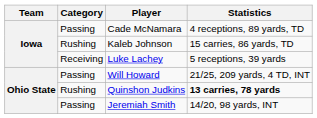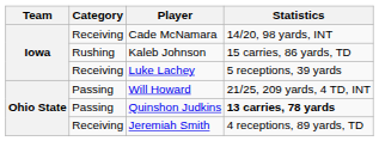Cade McNamara | Category: Passing -> Receiving
Cade McNamara | Statistics: 4 receptions, 89 yards, TD -> 14/20, 98 yards, INT
Quinshon Judkins | Category: Rushing -> Passing
Jeremiah Smith | Category: Passing -> Receiving
Jeremiah Smith | Statistics: 14/20, 98 yards, INT -> 4 receptions, 89 yards, TD
